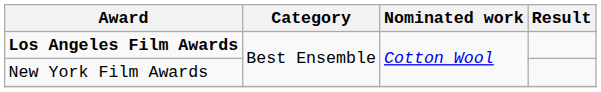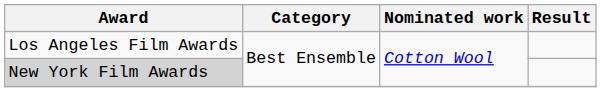Los Angeles Film Awards | Award: bold -> normal
New York Film Awards | Award: no background -> lightgrey background
